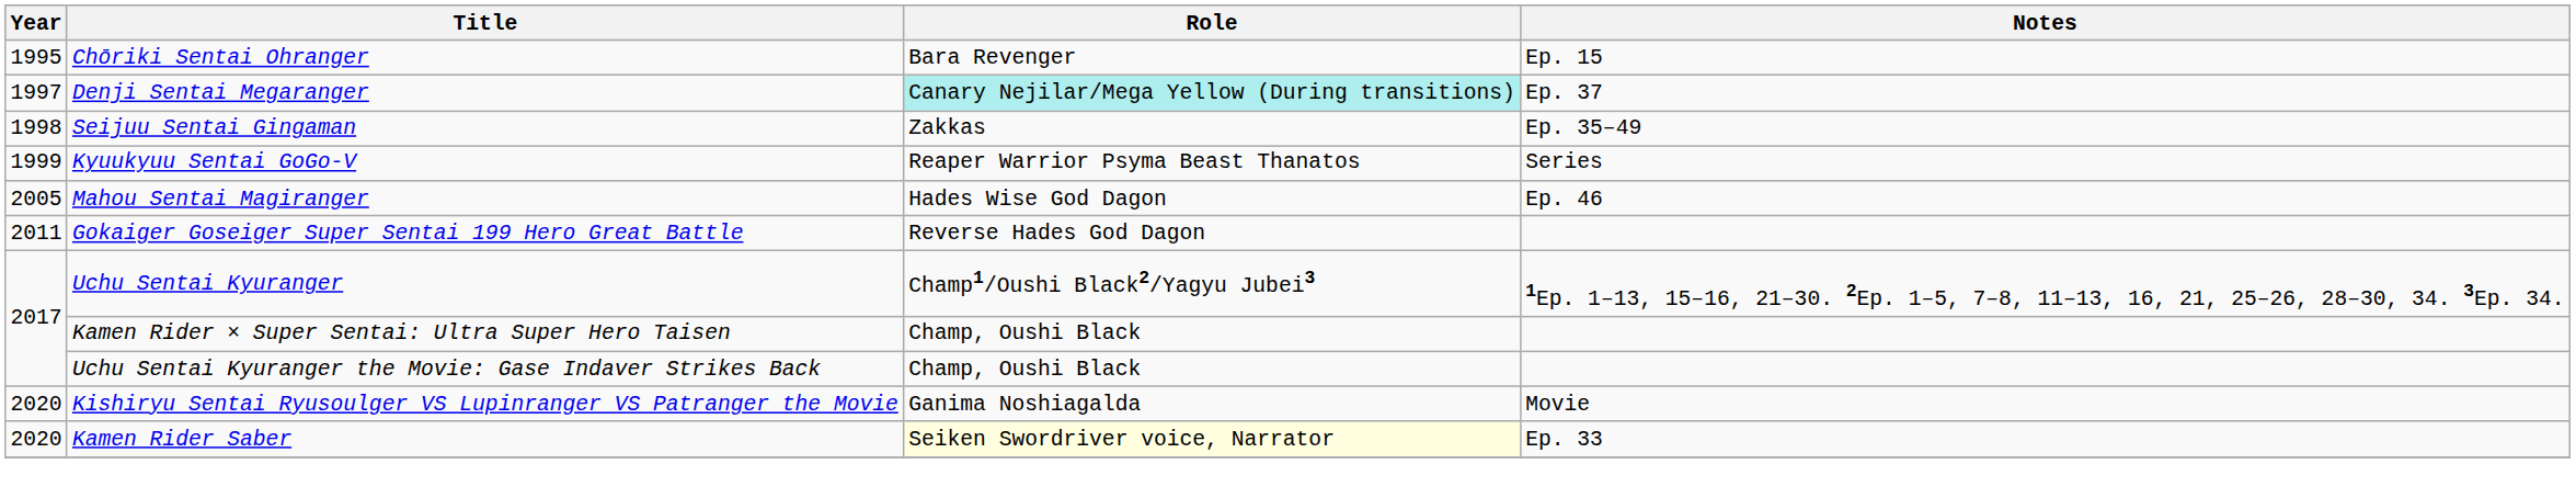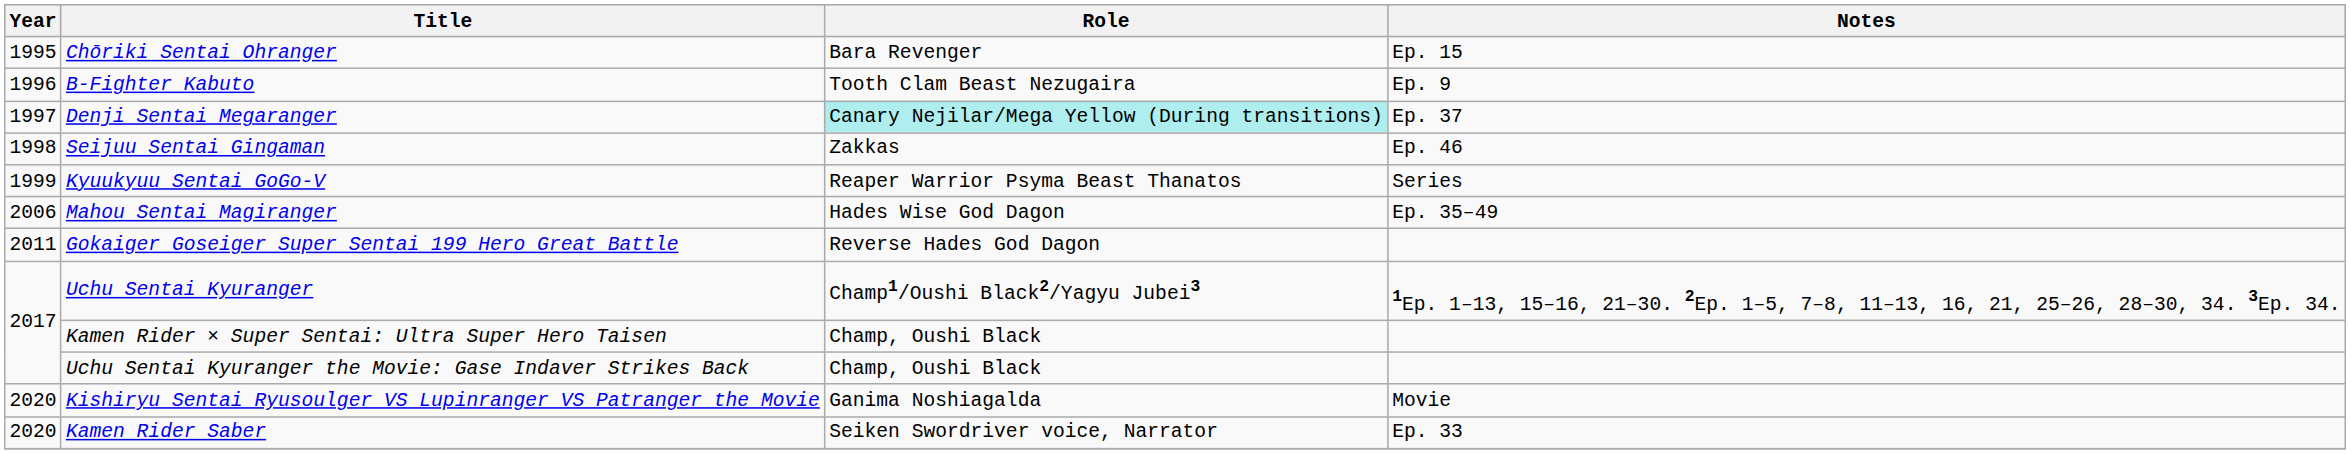+ row: 1996 | B-Fighter Kabuto | Tooth Clam Beast Nezugaira | Ep. 9
Seijuu Sentai Gingaman | Notes: Ep. 35–49 -> Ep. 46
Mahou Sentai Magiranger | Year: 2005 -> 2006
Mahou Sentai Magiranger | Notes: Ep. 46 -> Ep. 35–49
Kamen Rider Saber | Role: lightyellow background -> no background
